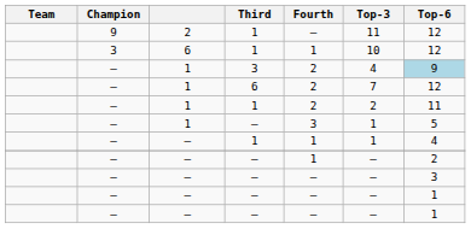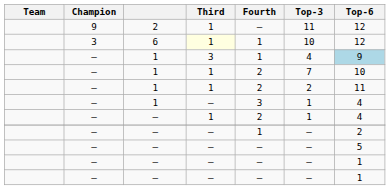row 3 | Third: no background -> lightyellow background
row 4 | Fourth: 2 -> 1
row 5 | Third: 6 -> 1
row 5 | Top-6: 12 -> 10
row 7 | Top-6: 5 -> 4
row 8 | Fourth: 1 -> 2
row 10 | Top-6: 3 -> 5
